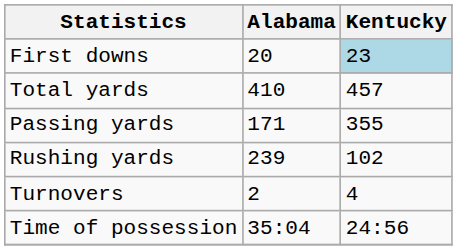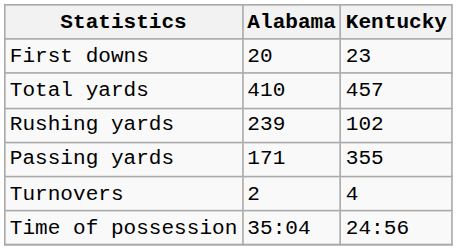First downs | Kentucky: lightblue background -> no background
rows swapped: Rushing yards <-> Passing yards
